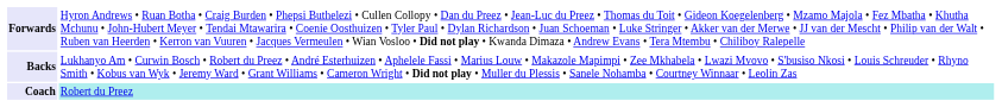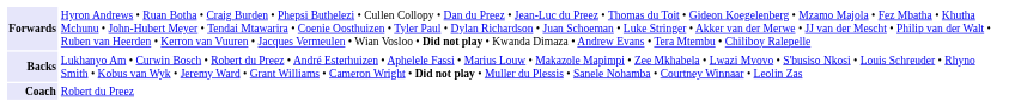Coach | column 2: paleturquoise background -> no background
